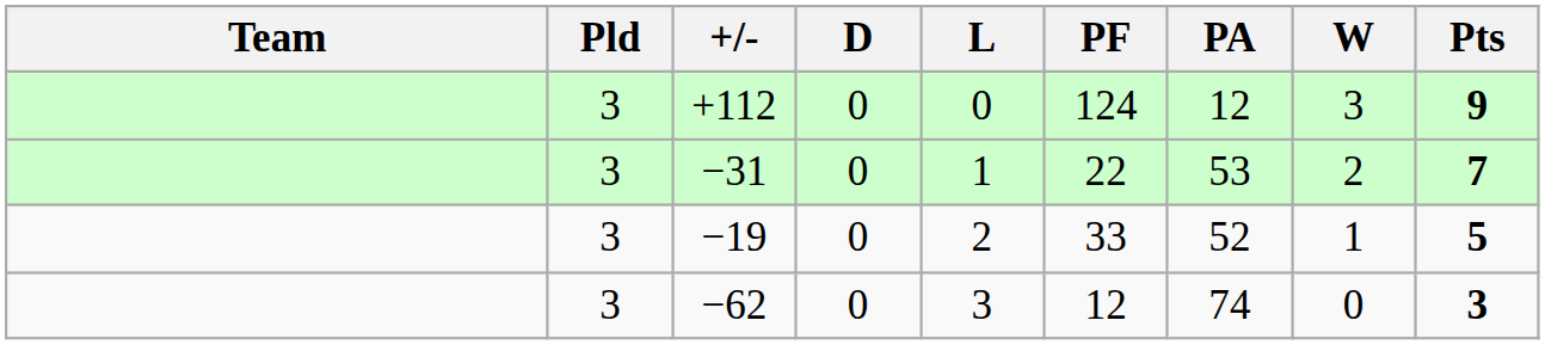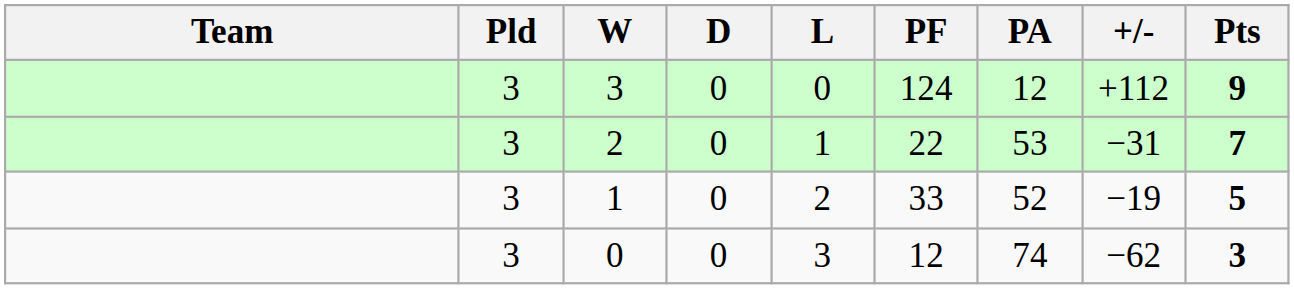columns swapped: W <-> +/-
